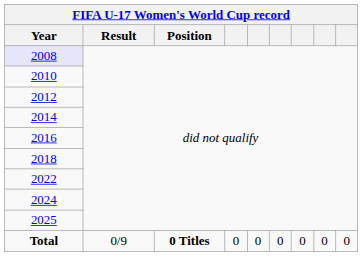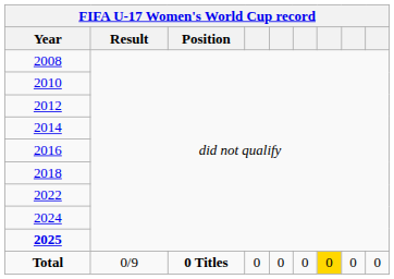2008 | Year: lavender background -> no background
2025 | Year: normal -> bold
Total | column 7: no background -> gold background
